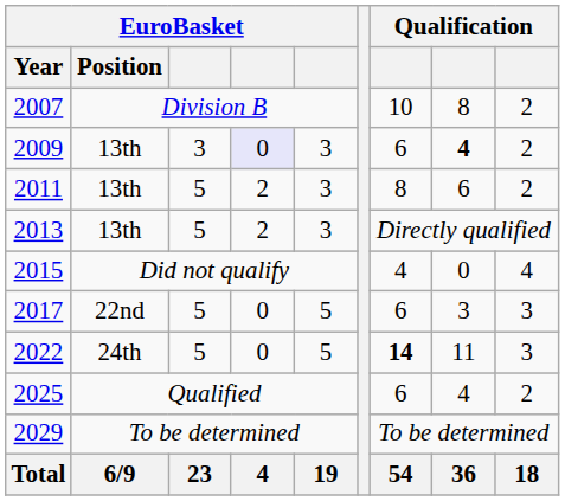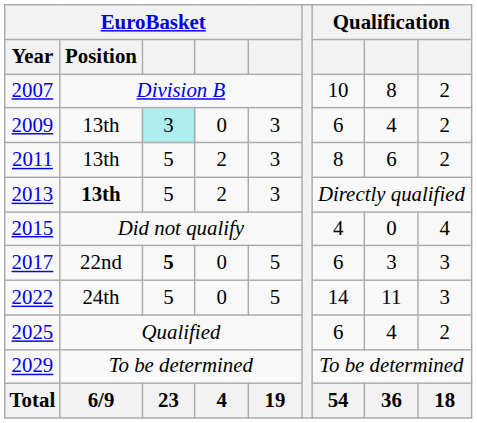2009 | column 3: no background -> paleturquoise background
2009 | column 4: lavender background -> no background
2009 | column 8: bold -> normal
2013 | EuroBasket / Position: normal -> bold
2017 | column 3: normal -> bold
2022 | column 7: bold -> normal
